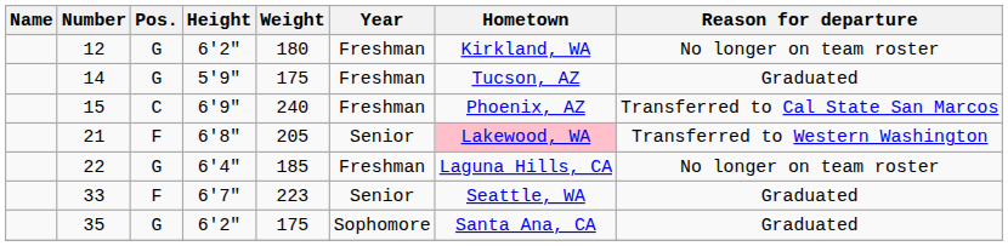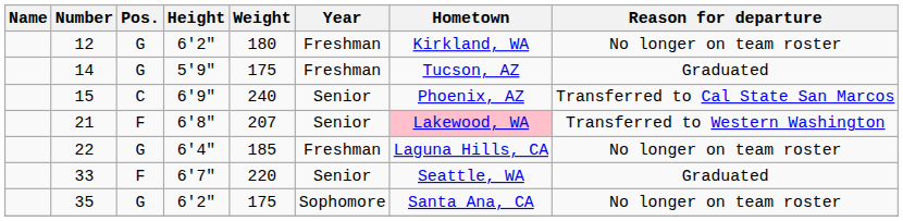15 | Year: Freshman -> Senior
21 | Weight: 205 -> 207
33 | Weight: 223 -> 220
35 | Reason for departure: Graduated -> No longer on team roster
